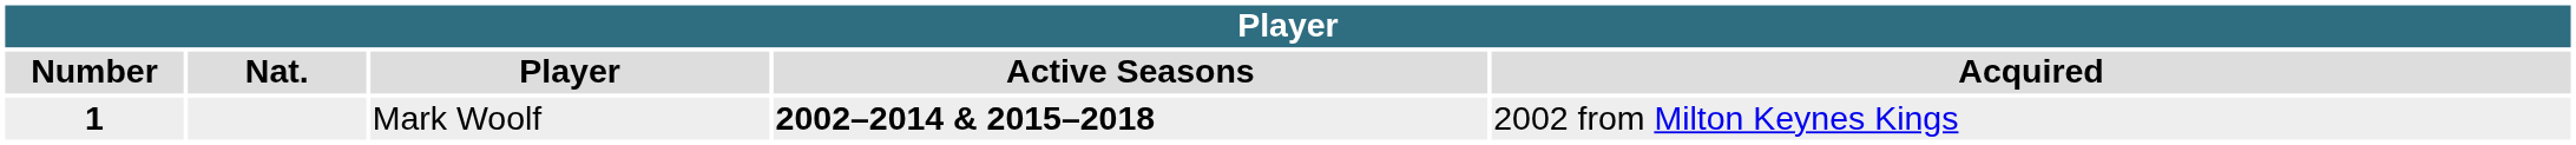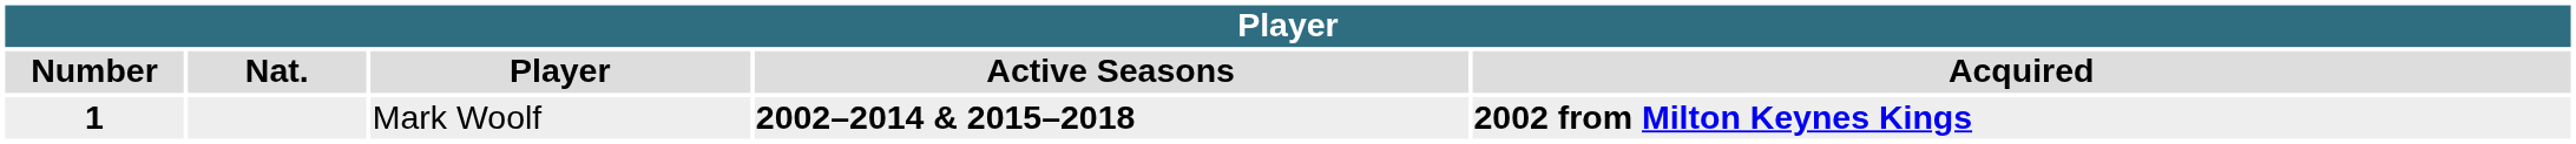Mark Woolf | Acquired: normal -> bold
